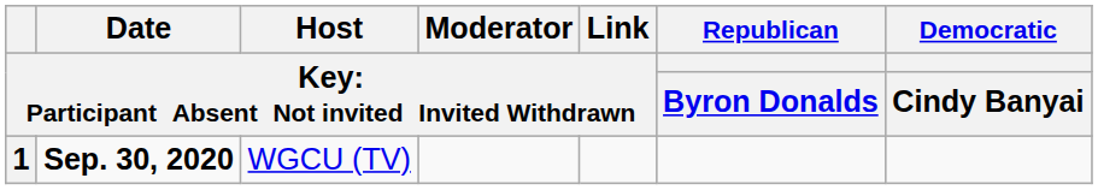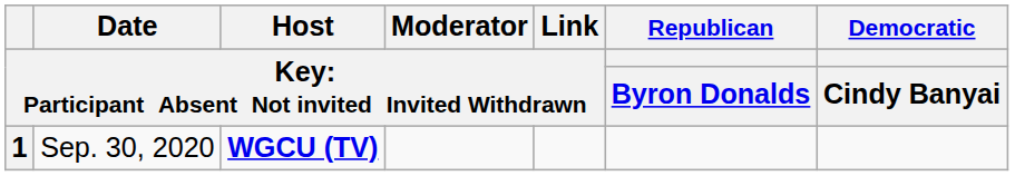1 | column 2: bold -> normal
1 | column 3: normal -> bold
